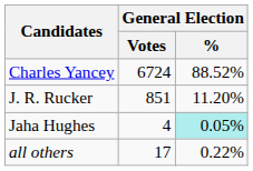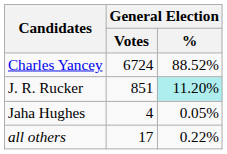J. R. Rucker | General Election / %: no background -> paleturquoise background
Jaha Hughes | General Election / %: paleturquoise background -> no background
